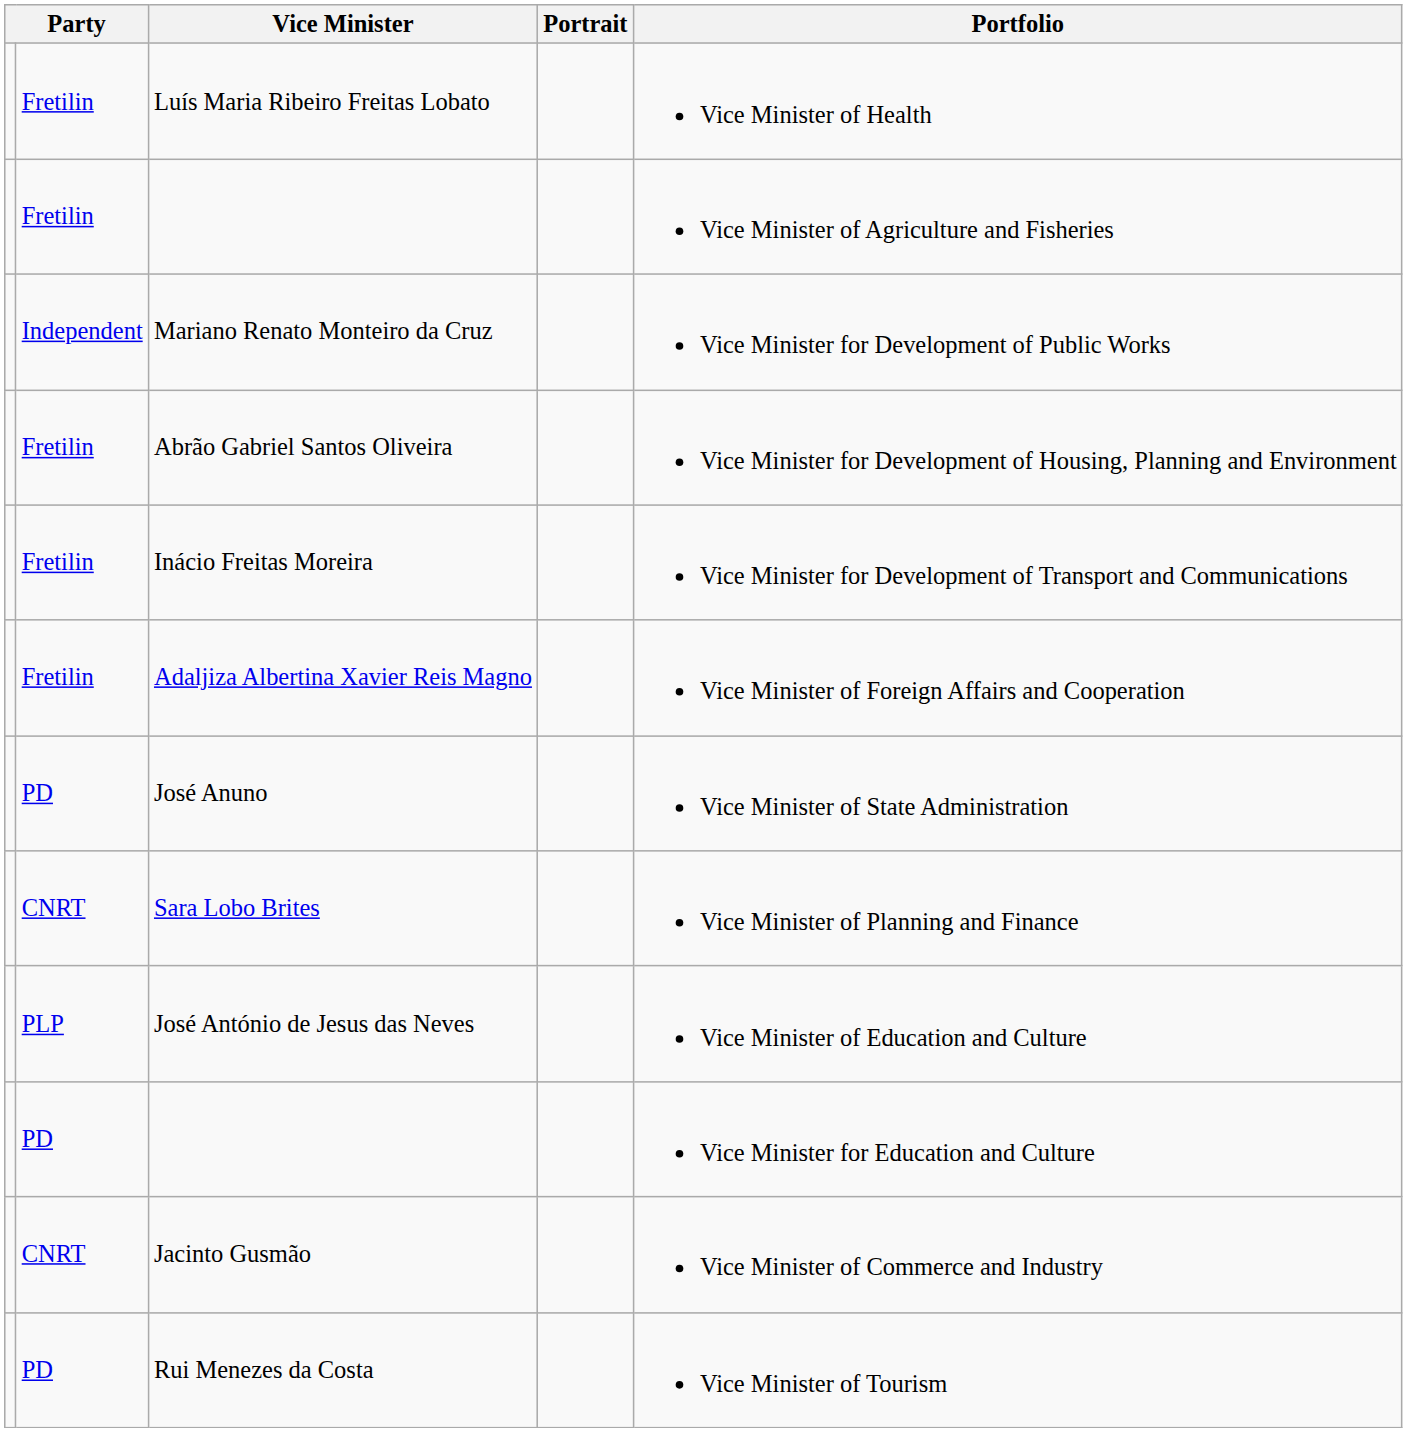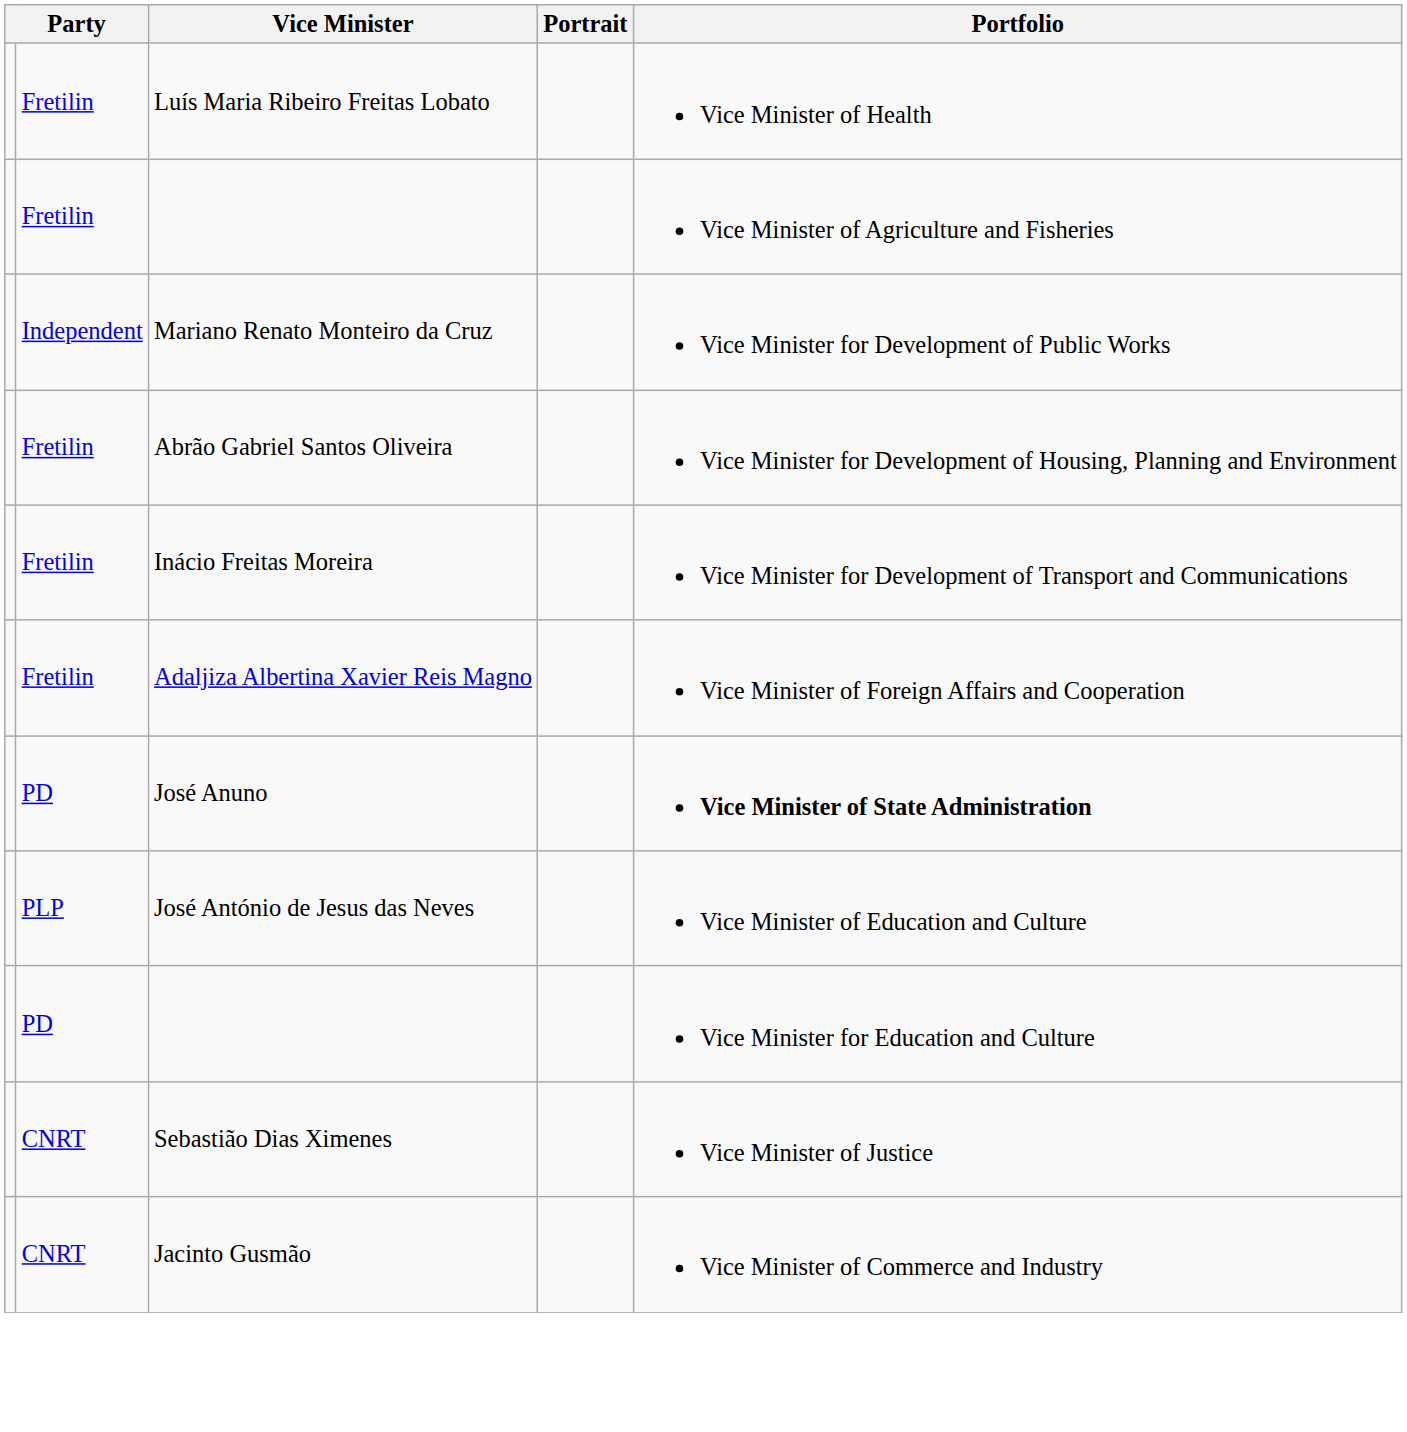José Anuno | Portfolio: normal -> bold
- row: CNRT | Sara Lobo Brites | Vice Minister of Planning and Finance
+ row: CNRT | Sebastião Dias Ximenes | Vice Minister of Justice
- row: PD | Rui Menezes da Costa | Vice Minister of Tourism
